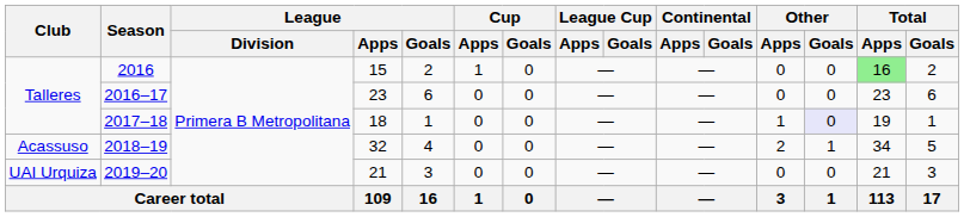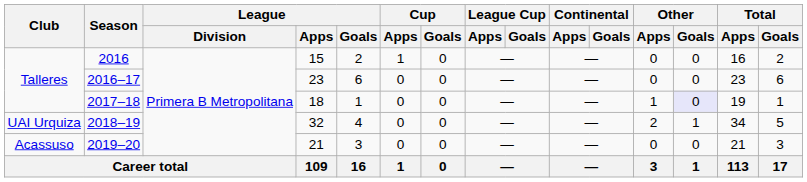2016 | Total / Apps: lightgreen background -> no background
2018–19 | Club: Acassuso -> UAI Urquiza
2019–20 | Club: UAI Urquiza -> Acassuso
